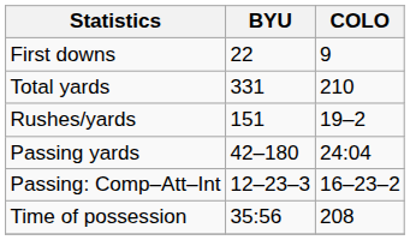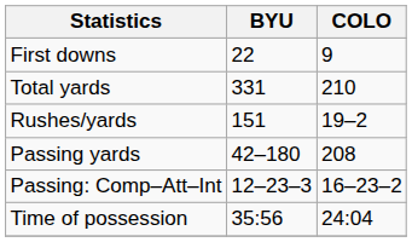Passing yards | COLO: 24:04 -> 208
Time of possession | COLO: 208 -> 24:04
